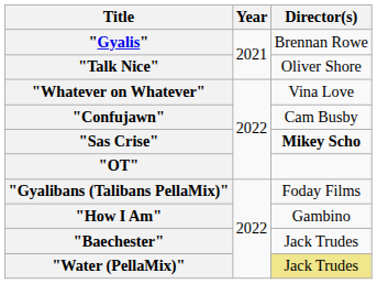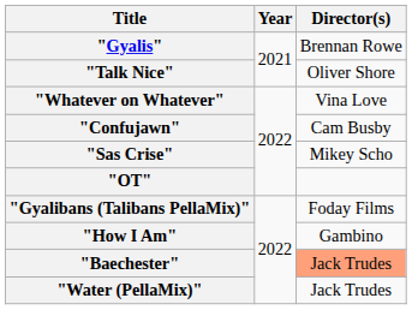"Sas Crise" | Director(s): bold -> normal
"Baechester" | Director(s): no background -> lightsalmon background
"Water (PellaMix)" | Director(s): khaki background -> no background
